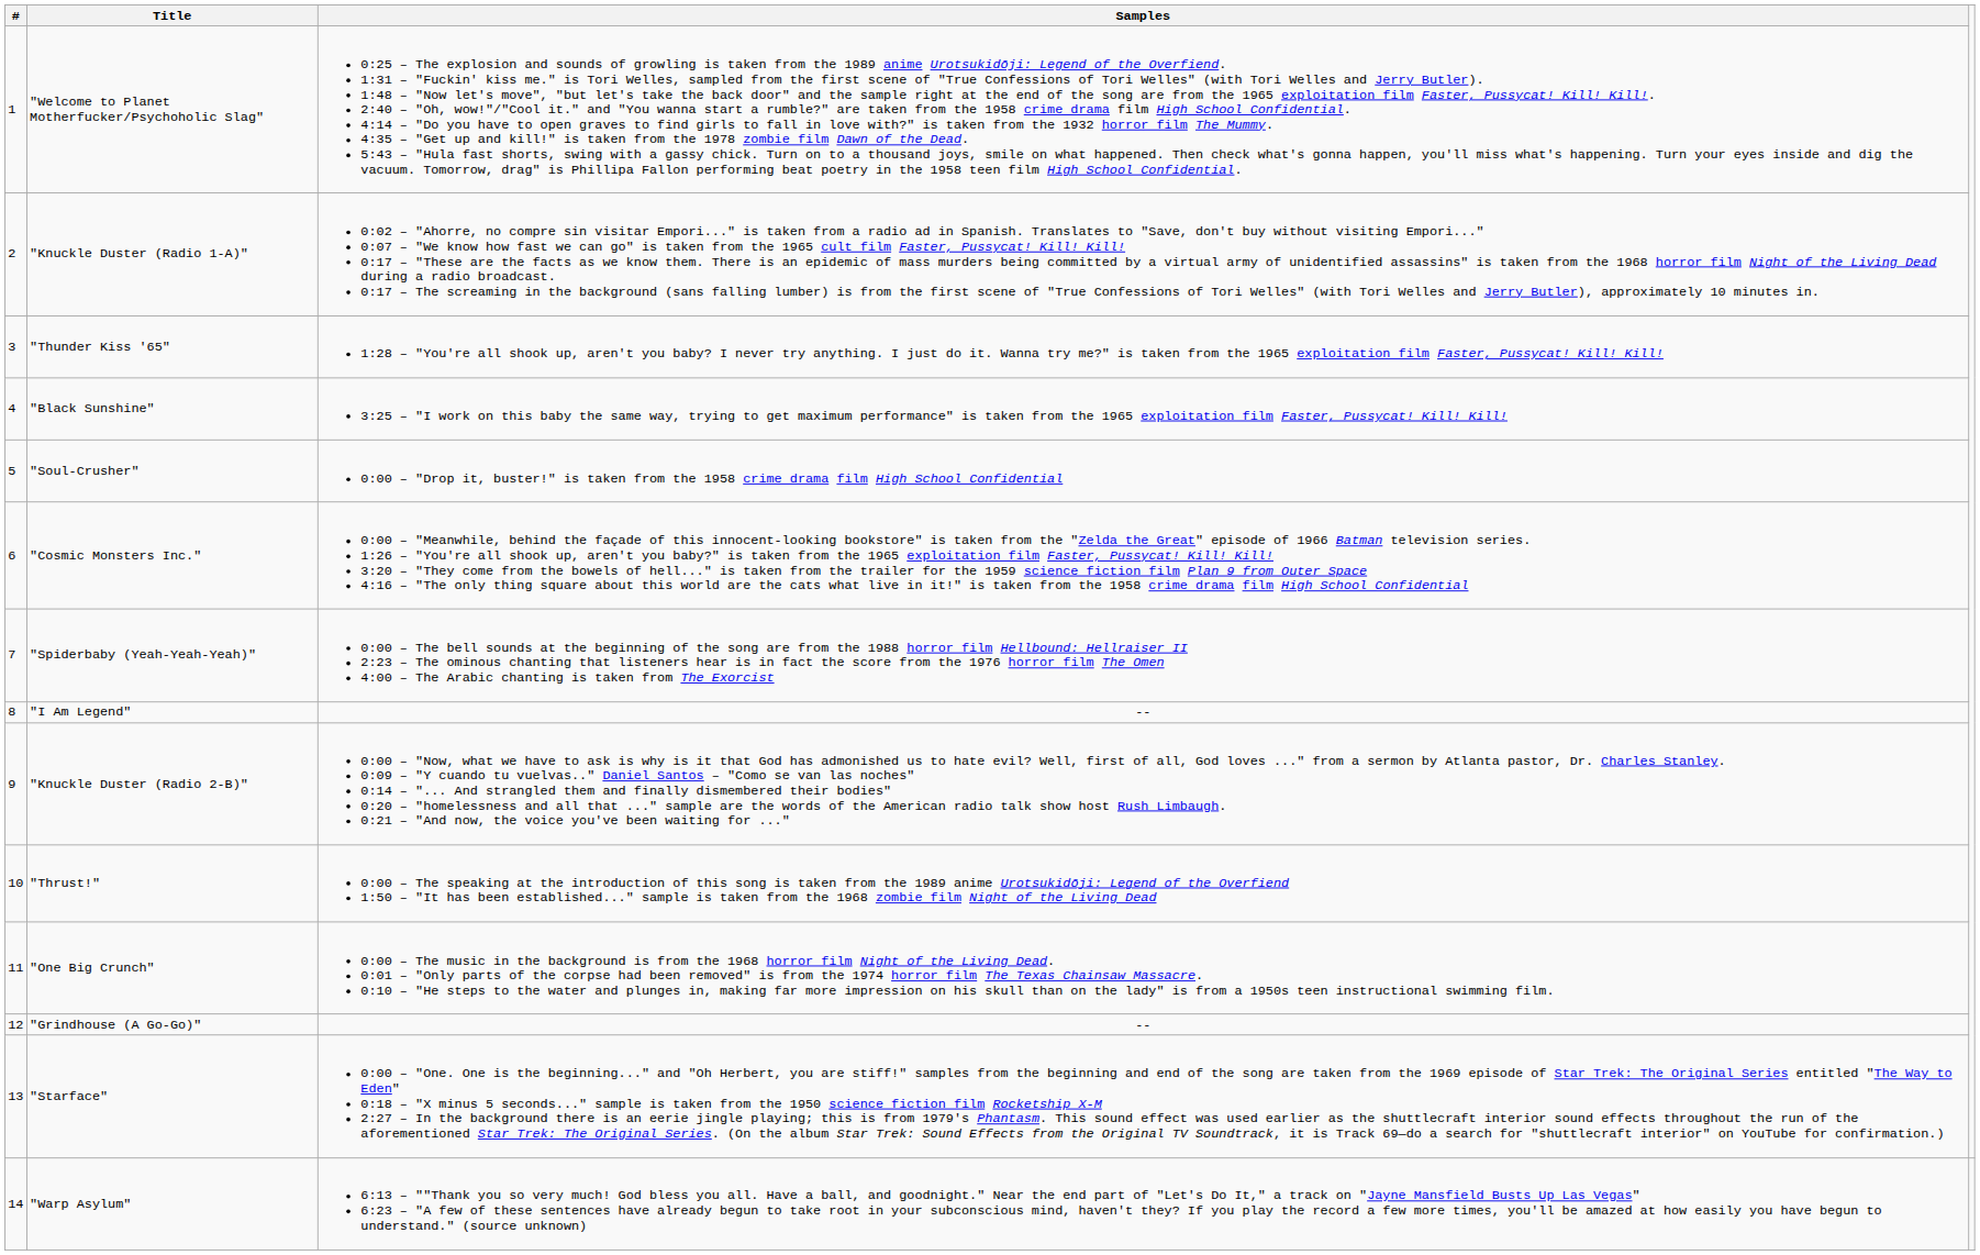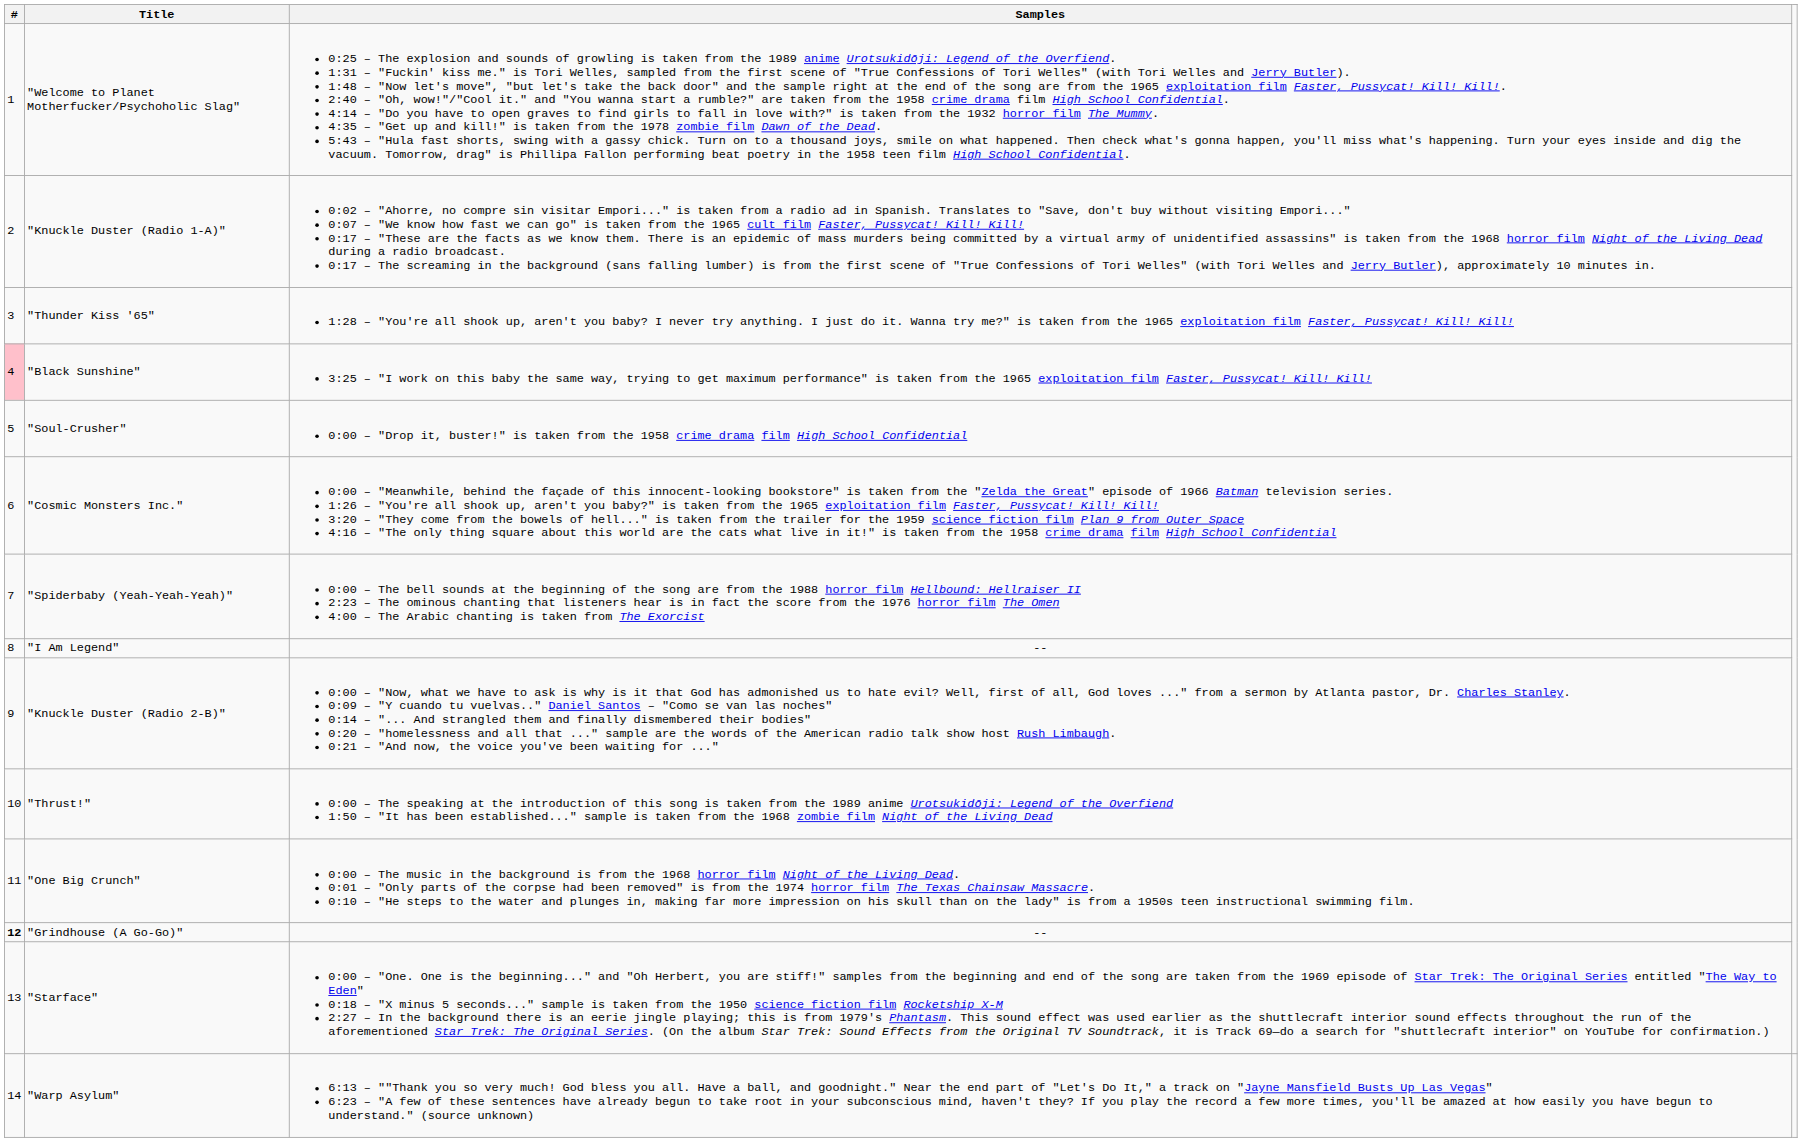"Black Sunshine" | #: no background -> pink background
"Grindhouse (A Go-Go)" | #: normal -> bold
